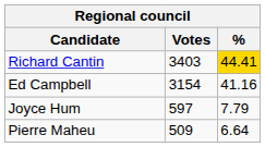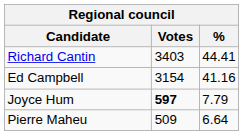Richard Cantin | %: gold background -> no background
Joyce Hum | Votes: normal -> bold
